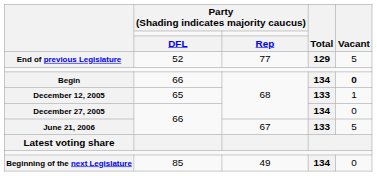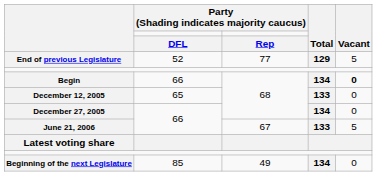December 12, 2005 | Vacant: 1 -> 0
